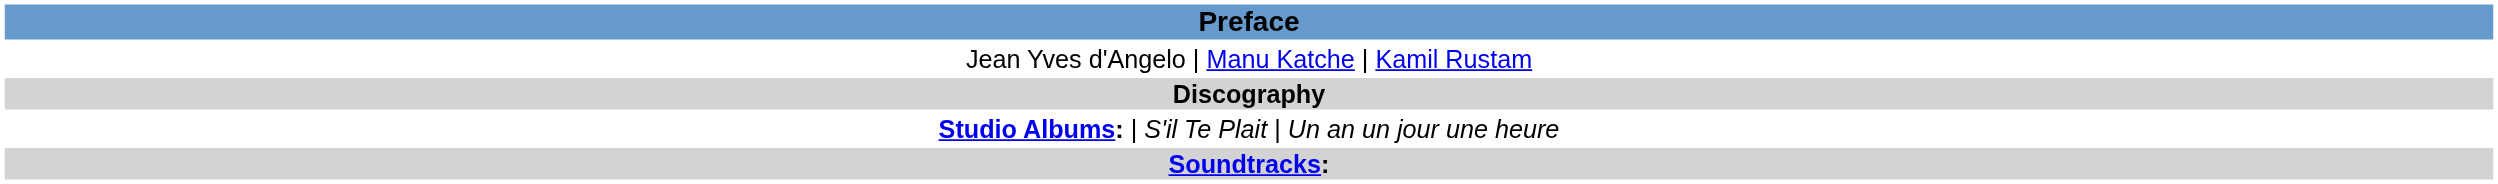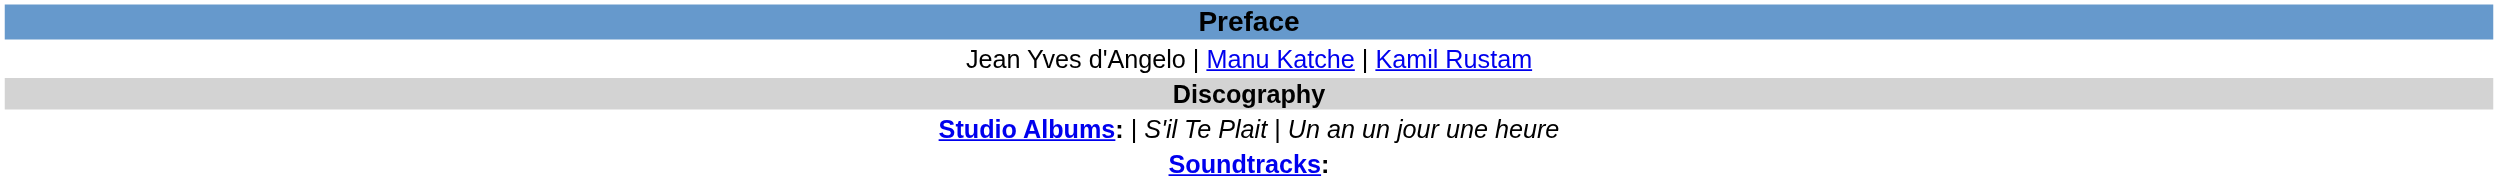row 5 | column 1: lightgrey background -> no background
